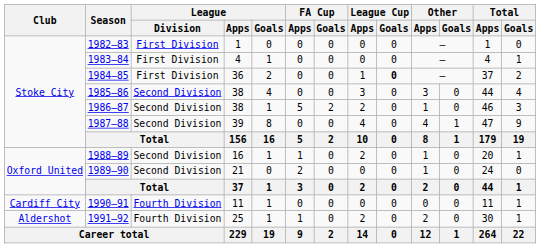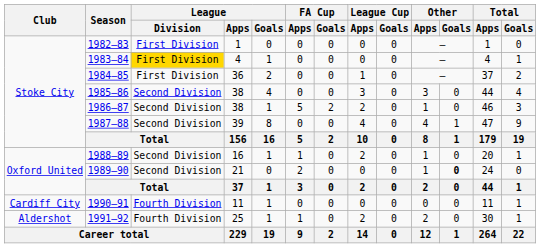1983–84 | League / Division: no background -> gold background
1984–85 | League Cup / Goals: bold -> normal
1989–90 | Other / Goals: normal -> bold
